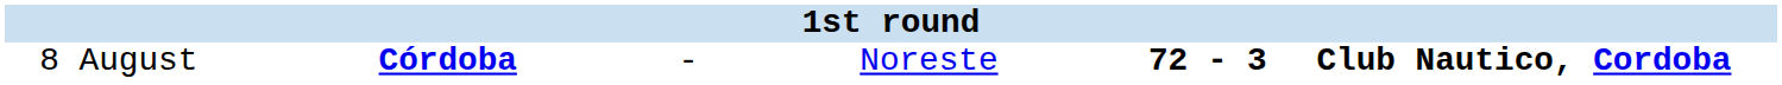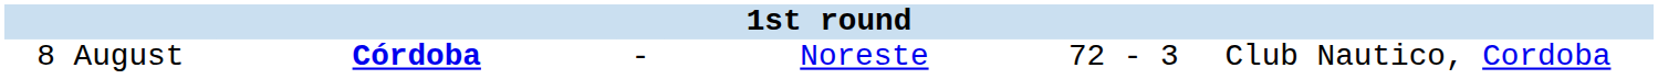8 August | column 5: bold -> normal
8 August | column 6: bold -> normal
